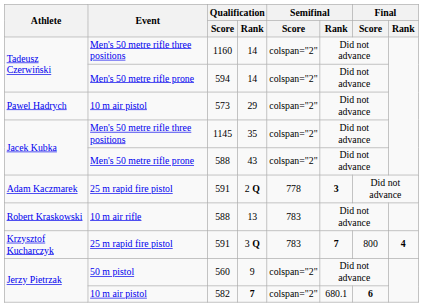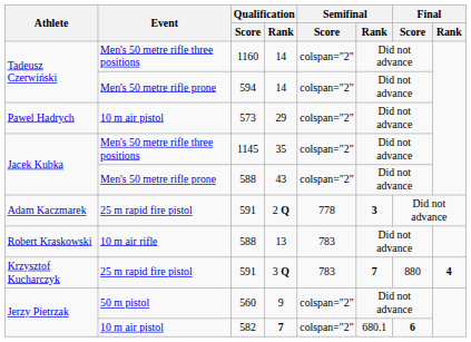3 Q | Final / Score: 800 -> 880
